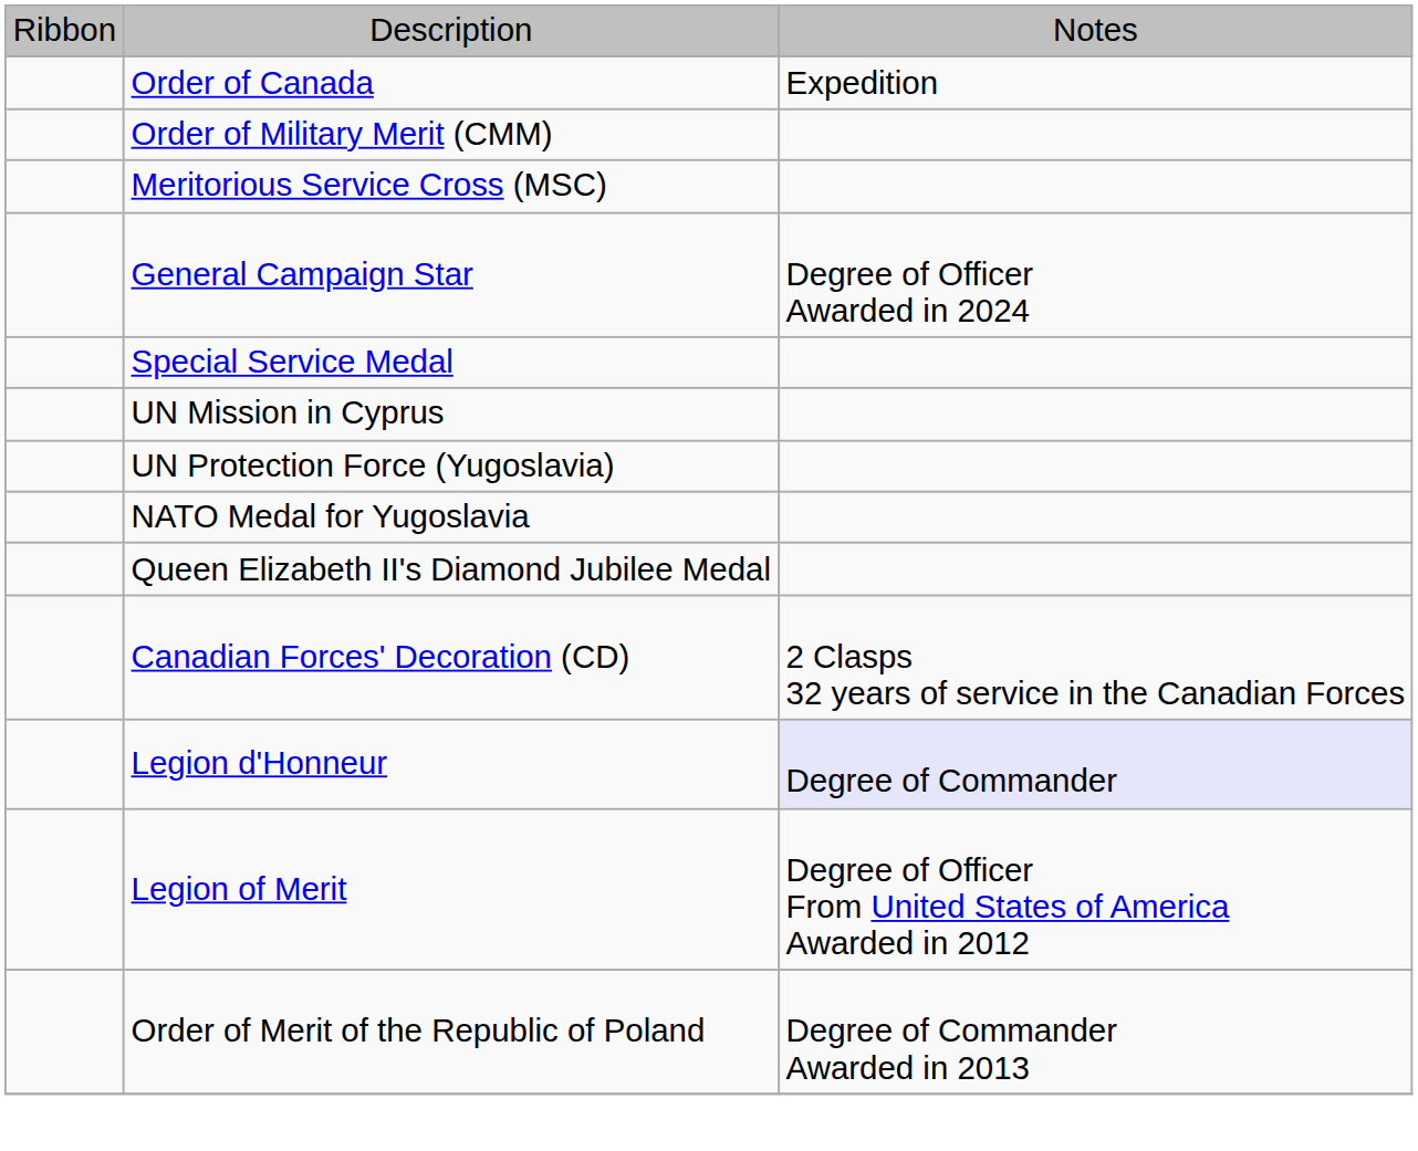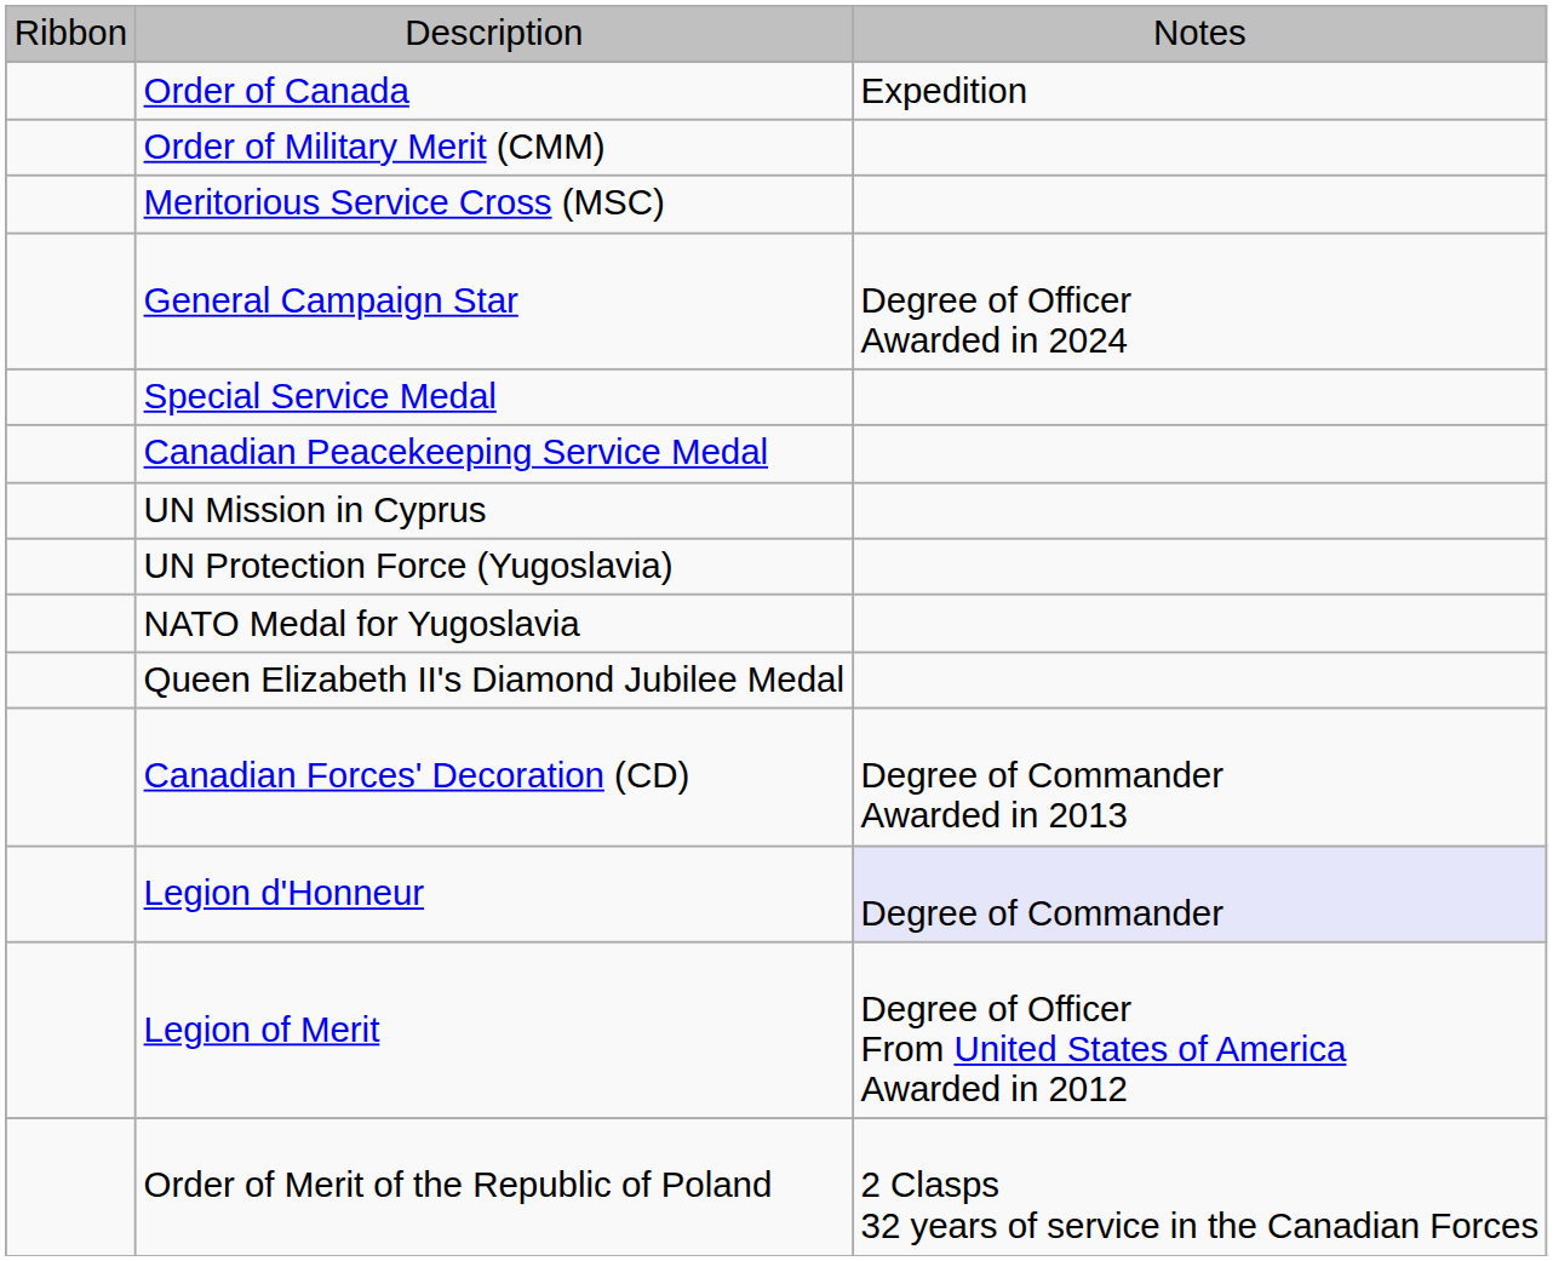+ row: Canadian Peacekeeping Service Medal
Canadian Forces' Decoration (CD) | column 3: 2 Clasps 32 years of service in the Canadian Forces -> Degree of Commander Awarded in 2013
Order of Merit of the Republic of Poland | column 3: Degree of Commander Awarded in 2013 -> 2 Clasps 32 years of service in the Canadian Forces
